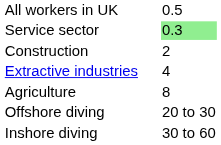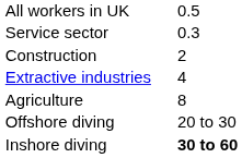Service sector | column 2: lightgreen background -> no background
Inshore diving | column 2: normal -> bold
